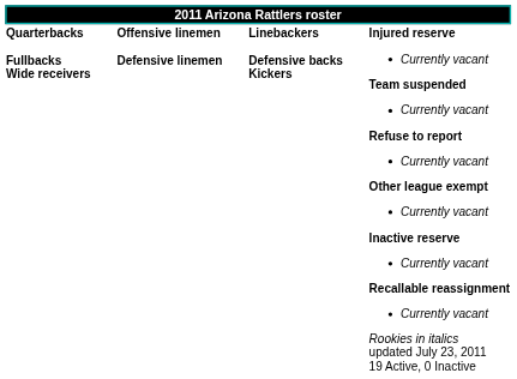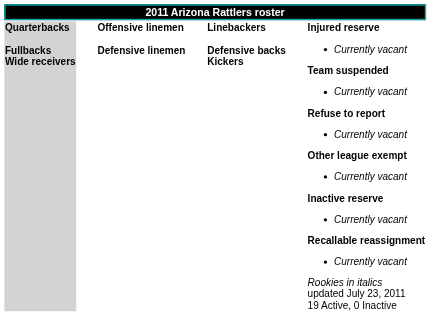Quarterbacks Fullbacks Wide receivers | column 1: no background -> lightgrey background
